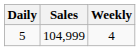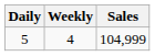columns swapped: Weekly <-> Sales
